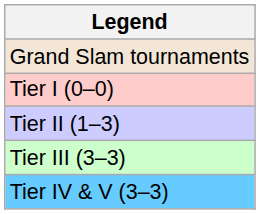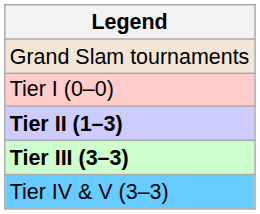Tier II (1–3) | Legend: normal -> bold
Tier III (3–3) | Legend: normal -> bold
